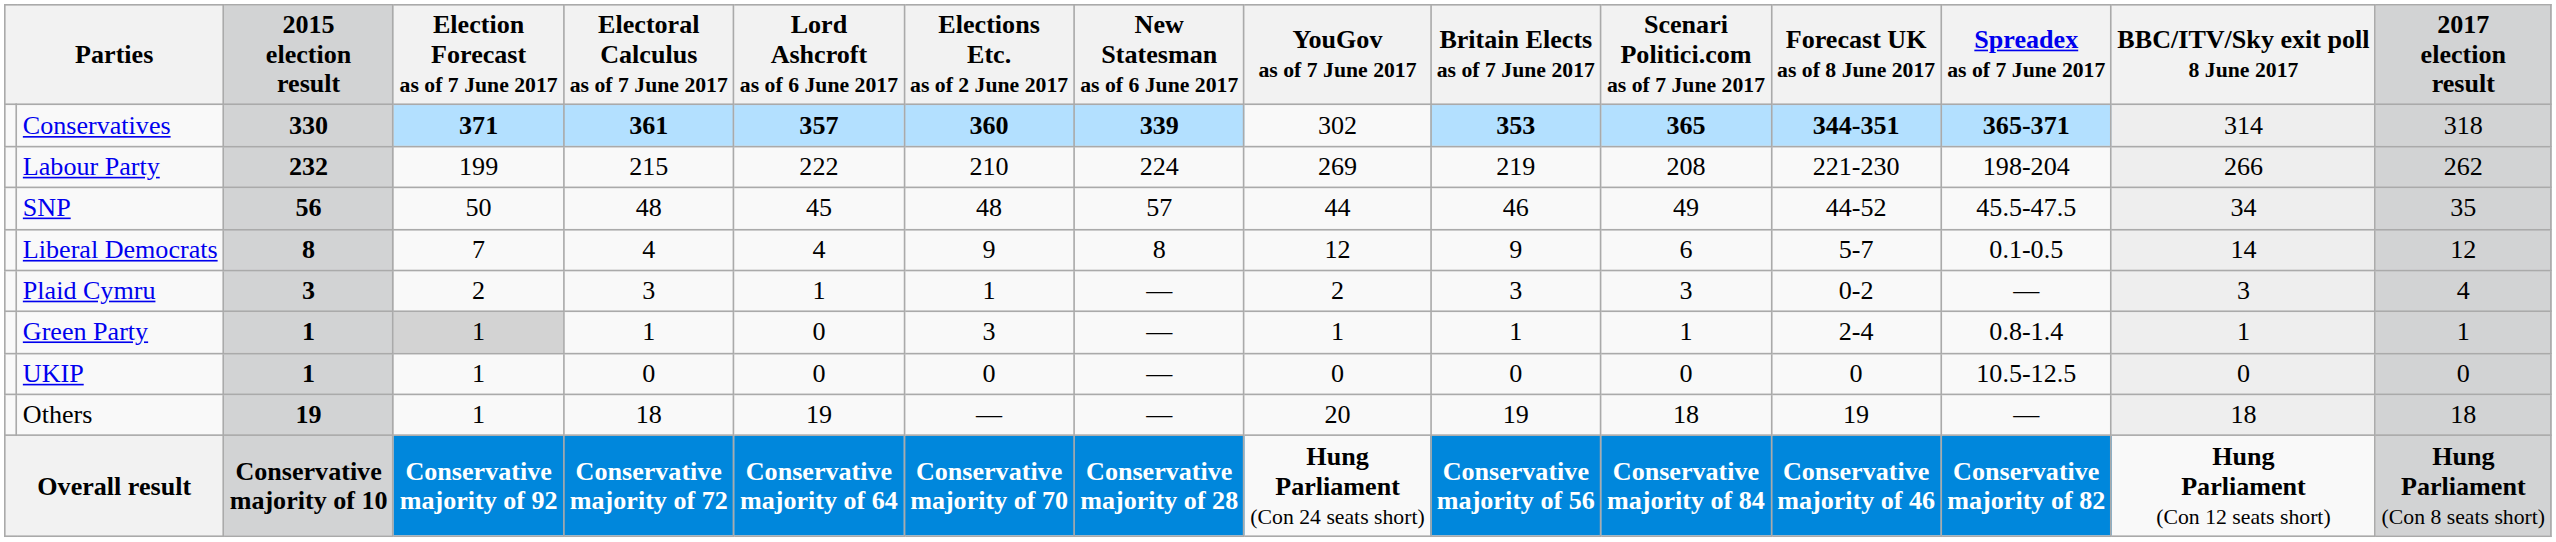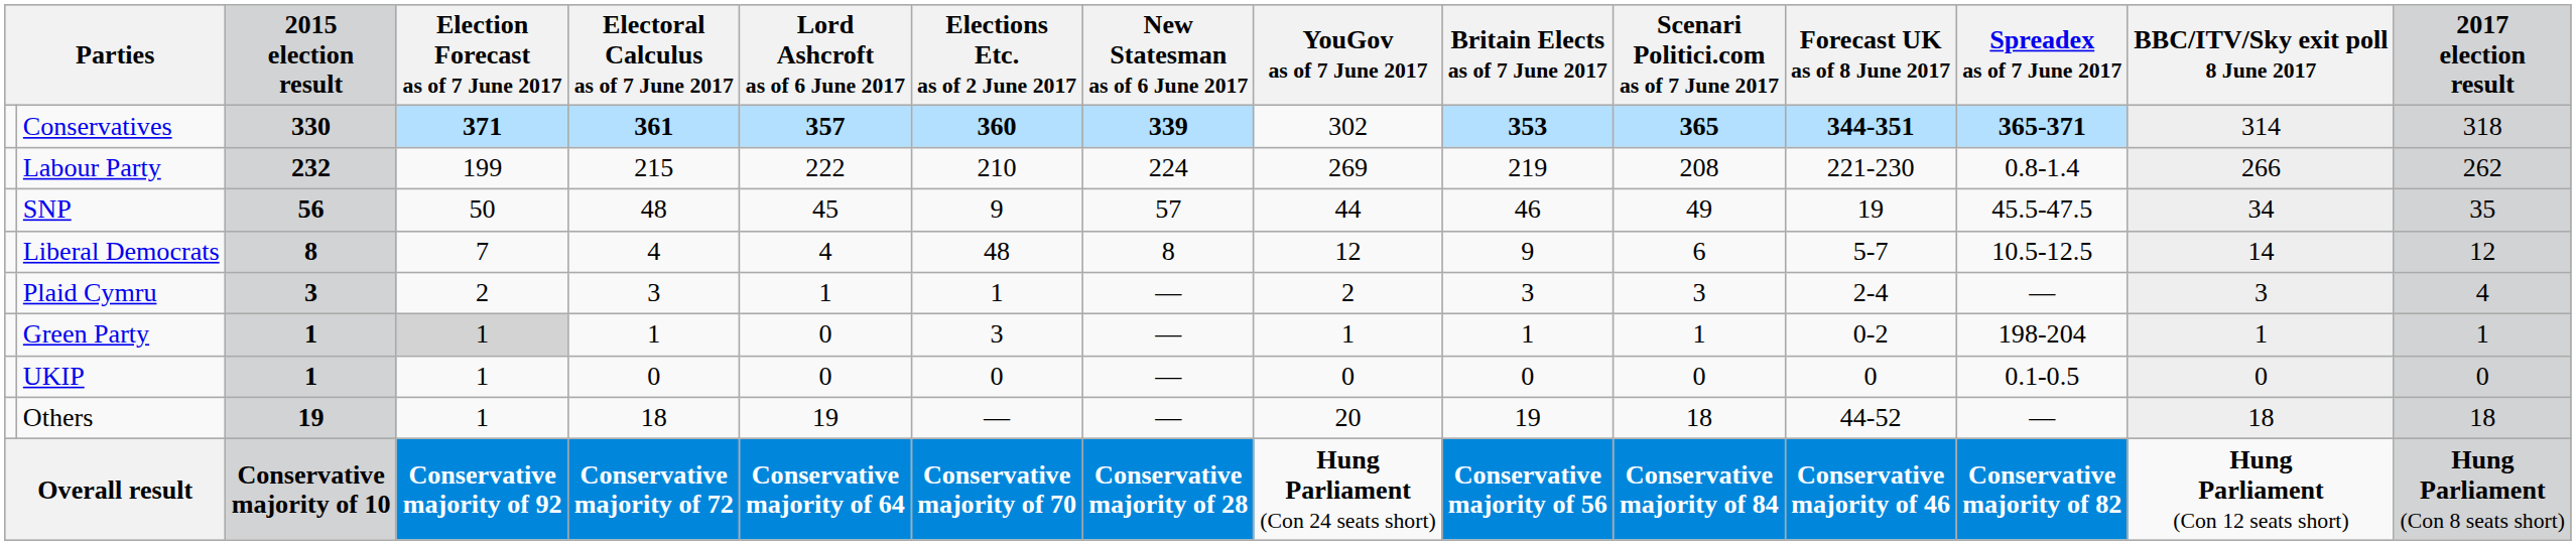Labour Party | Spreadex as of 7 June 2017: 198-204 -> 0.8-1.4
SNP | Elections Etc. as of 2 June 2017: 48 -> 9
SNP | Forecast UK as of 8 June 2017: 44-52 -> 19
Liberal Democrats | Elections Etc. as of 2 June 2017: 9 -> 48
Liberal Democrats | Spreadex as of 7 June 2017: 0.1-0.5 -> 10.5-12.5
Plaid Cymru | Forecast UK as of 8 June 2017: 0-2 -> 2-4
Green Party | Forecast UK as of 8 June 2017: 2-4 -> 0-2
Green Party | Spreadex as of 7 June 2017: 0.8-1.4 -> 198-204
UKIP | Spreadex as of 7 June 2017: 10.5-12.5 -> 0.1-0.5
Others | Forecast UK as of 8 June 2017: 19 -> 44-52
